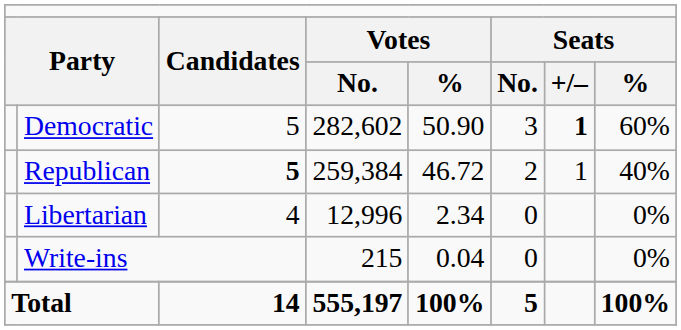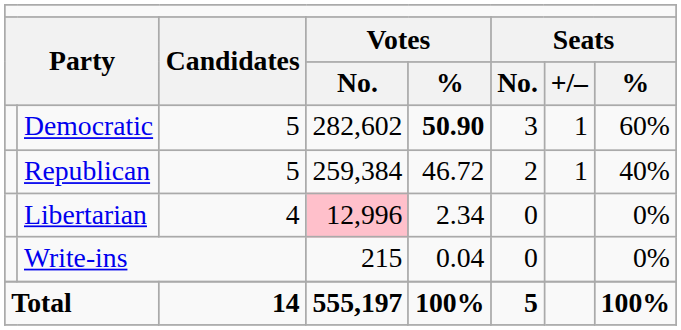Democratic | column 5: normal -> bold
Democratic | column 7: bold -> normal
Republican | column 3: bold -> normal
Libertarian | column 4: no background -> pink background
